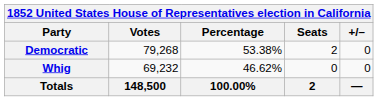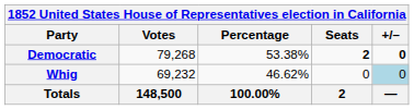Democratic | Seats: normal -> bold
Democratic | +/–: normal -> bold
Whig | +/–: no background -> lightblue background
